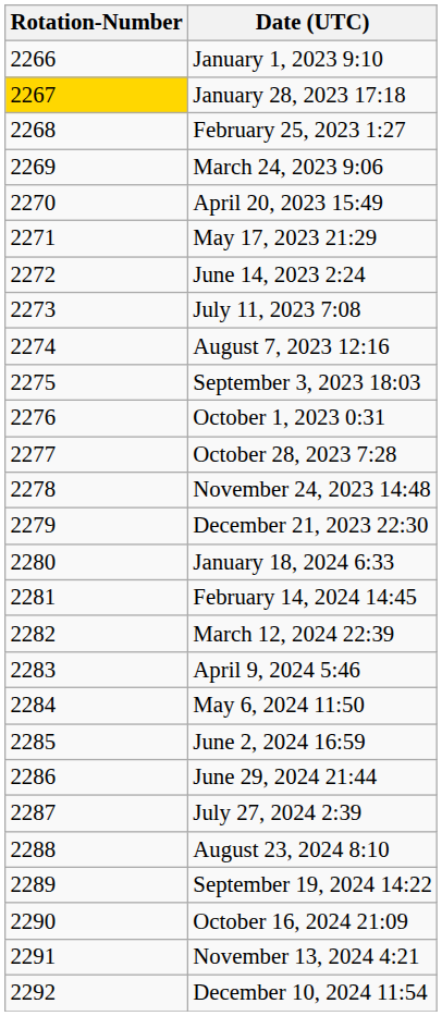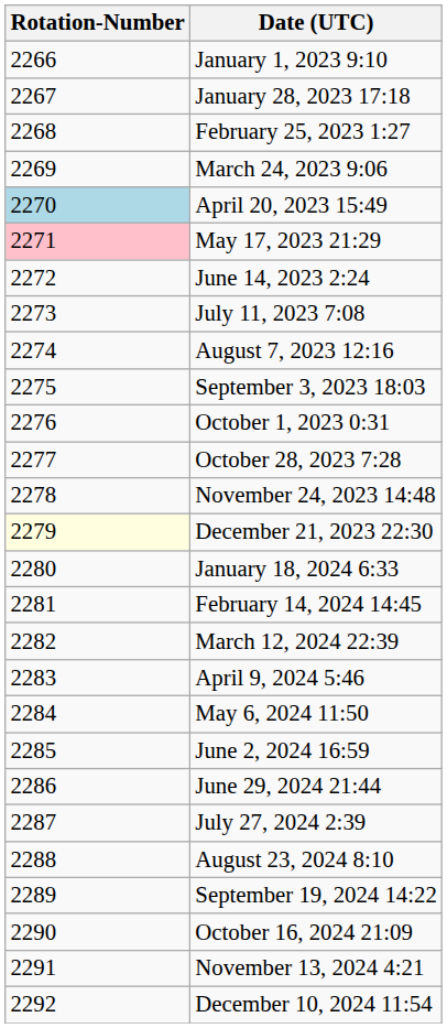January 28, 2023 17:18 | Rotation-Number: gold background -> no background
April 20, 2023 15:49 | Rotation-Number: no background -> lightblue background
May 17, 2023 21:29 | Rotation-Number: no background -> pink background
December 21, 2023 22:30 | Rotation-Number: no background -> lightyellow background
